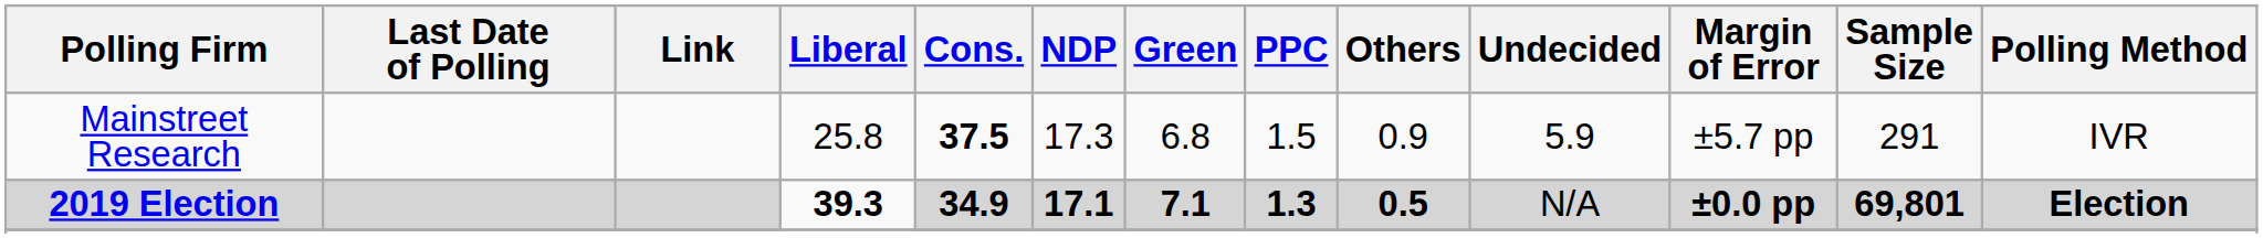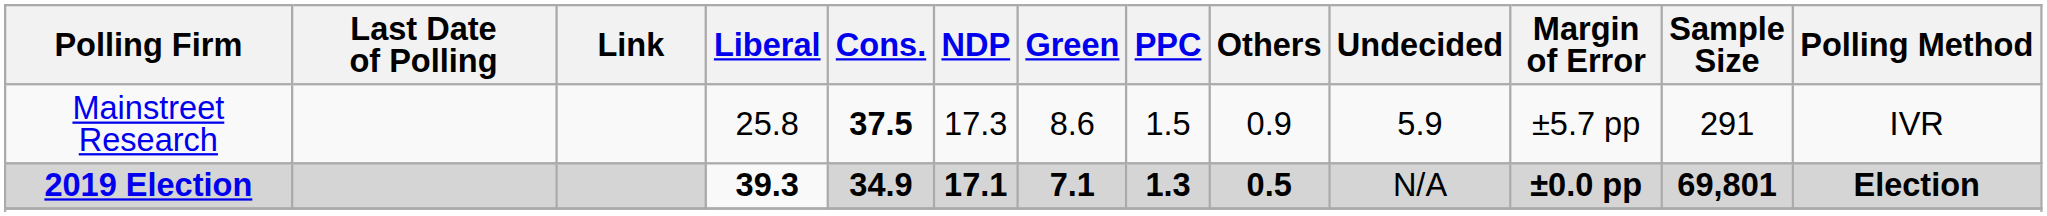Mainstreet Research | Green: 6.8 -> 8.6
